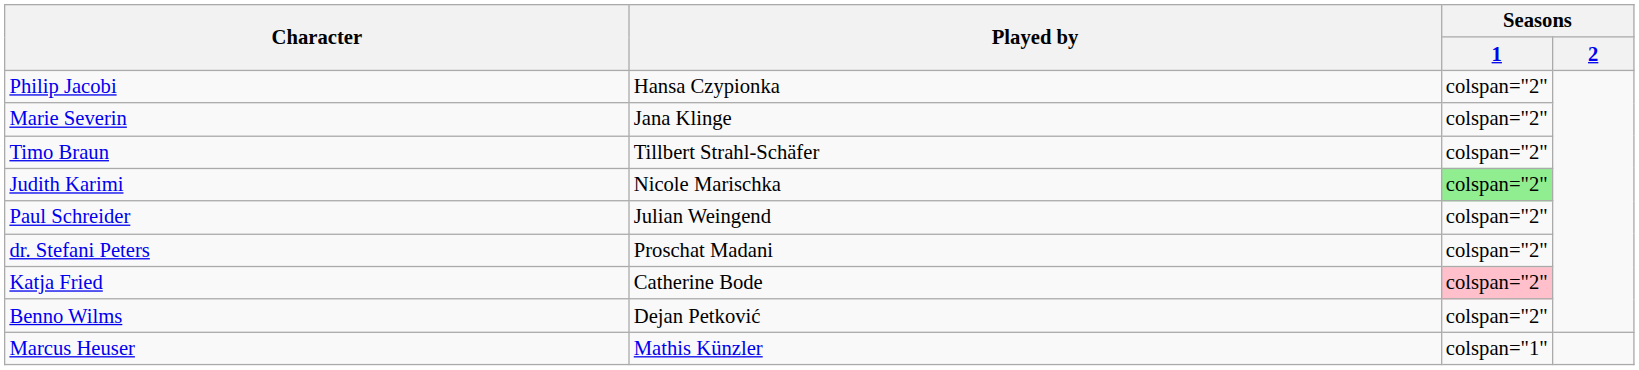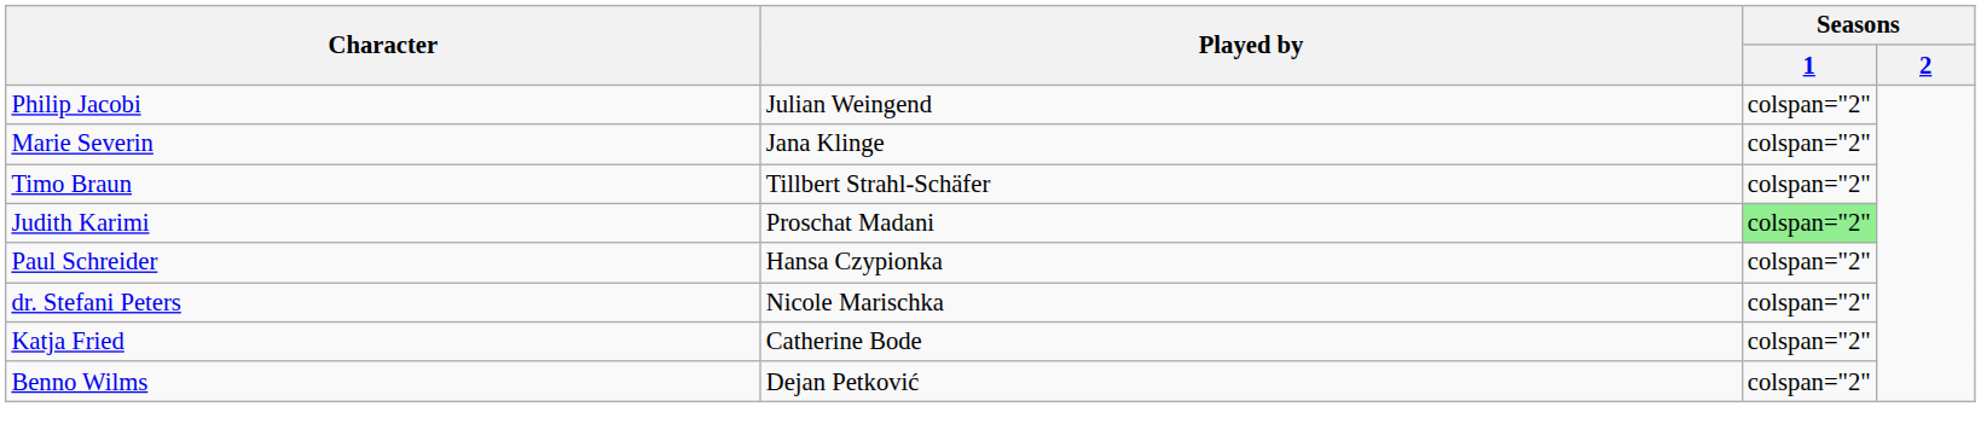Philip Jacobi | Played by: Hansa Czypionka -> Julian Weingend
Judith Karimi | Played by: Nicole Marischka -> Proschat Madani
Paul Schreider | Played by: Julian Weingend -> Hansa Czypionka
dr. Stefani Peters | Played by: Proschat Madani -> Nicole Marischka
Katja Fried | Seasons / 1: pink background -> no background
- row: Marcus Heuser | Mathis Künzler | colspan="1"
